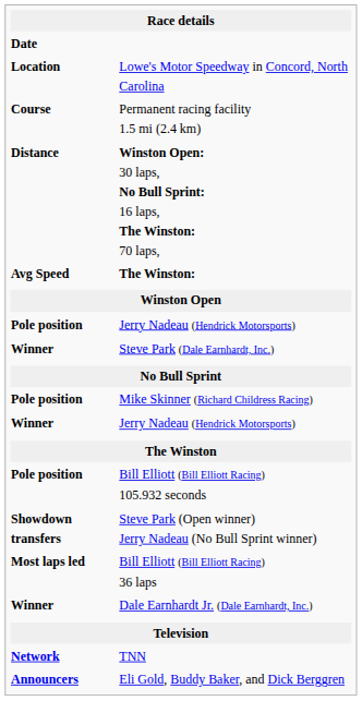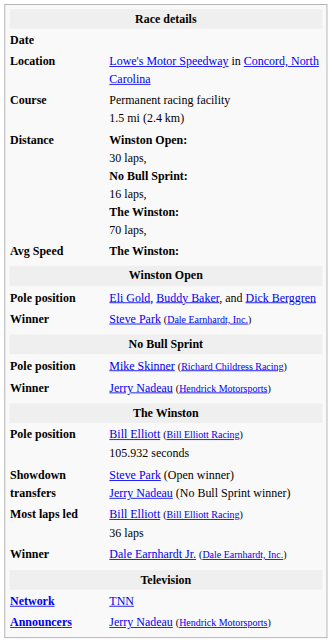row 8 | column 2: Jerry Nadeau (Hendrick Motorsports) -> Eli Gold, Buddy Baker, and Dick Berggren
row 20 | column 2: Eli Gold, Buddy Baker, and Dick Berggren -> Jerry Nadeau (Hendrick Motorsports)
